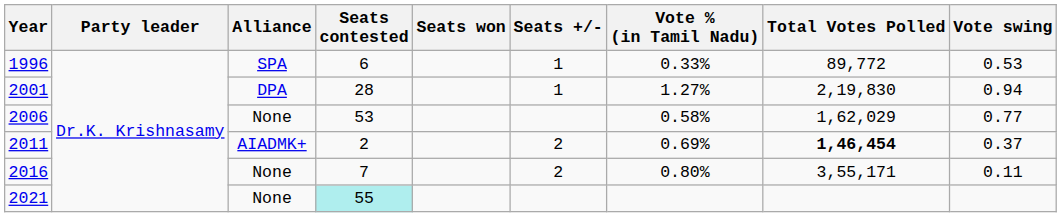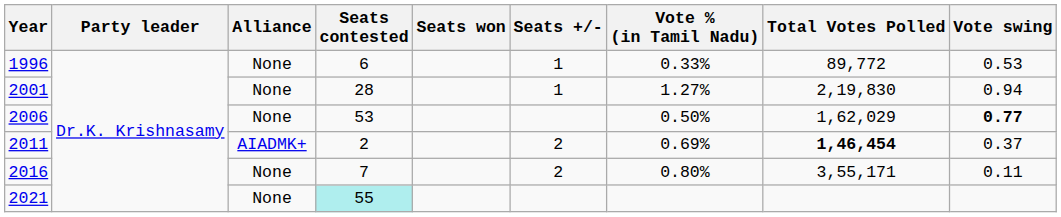1996 | Alliance: SPA -> None
2001 | Alliance: DPA -> None
2006 | Vote % (in Tamil Nadu): 0.58% -> 0.50%
2006 | Vote swing: normal -> bold
